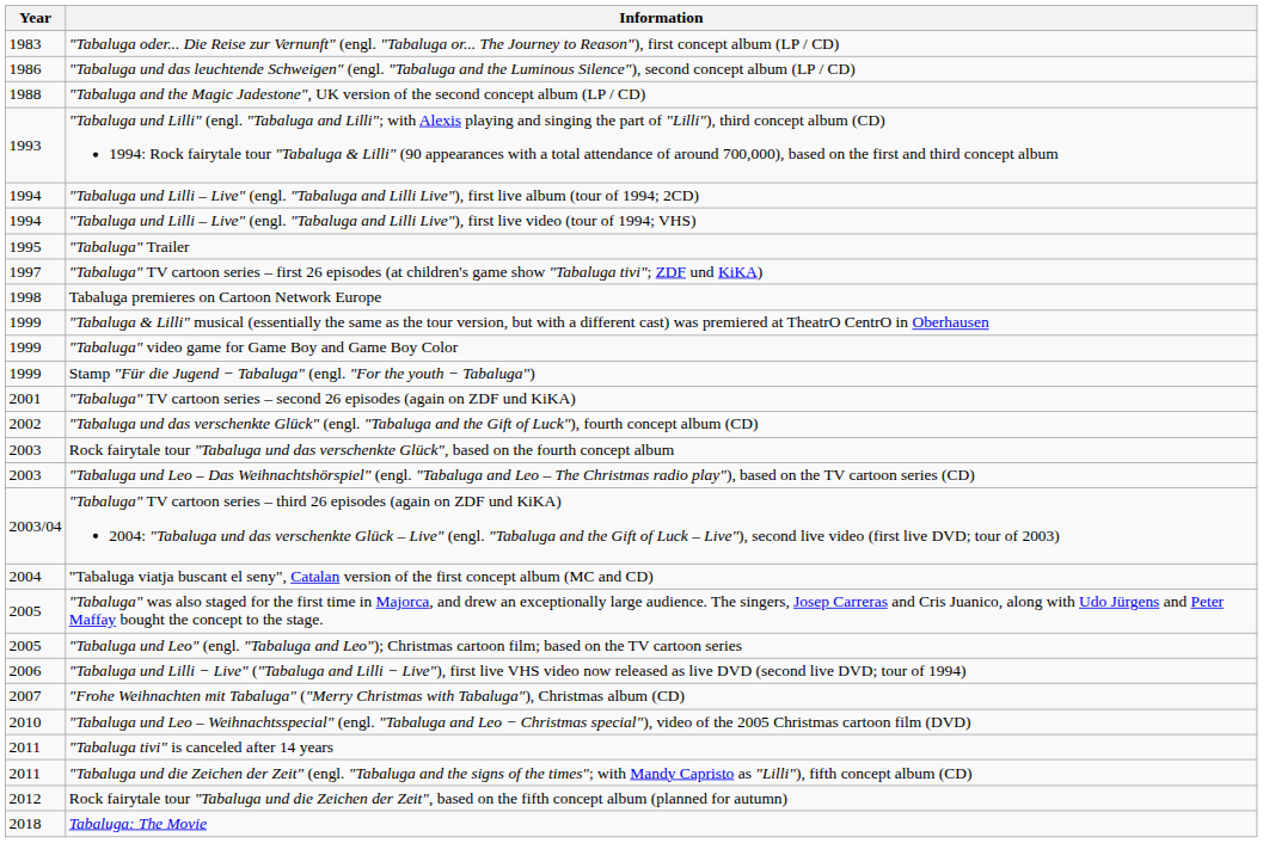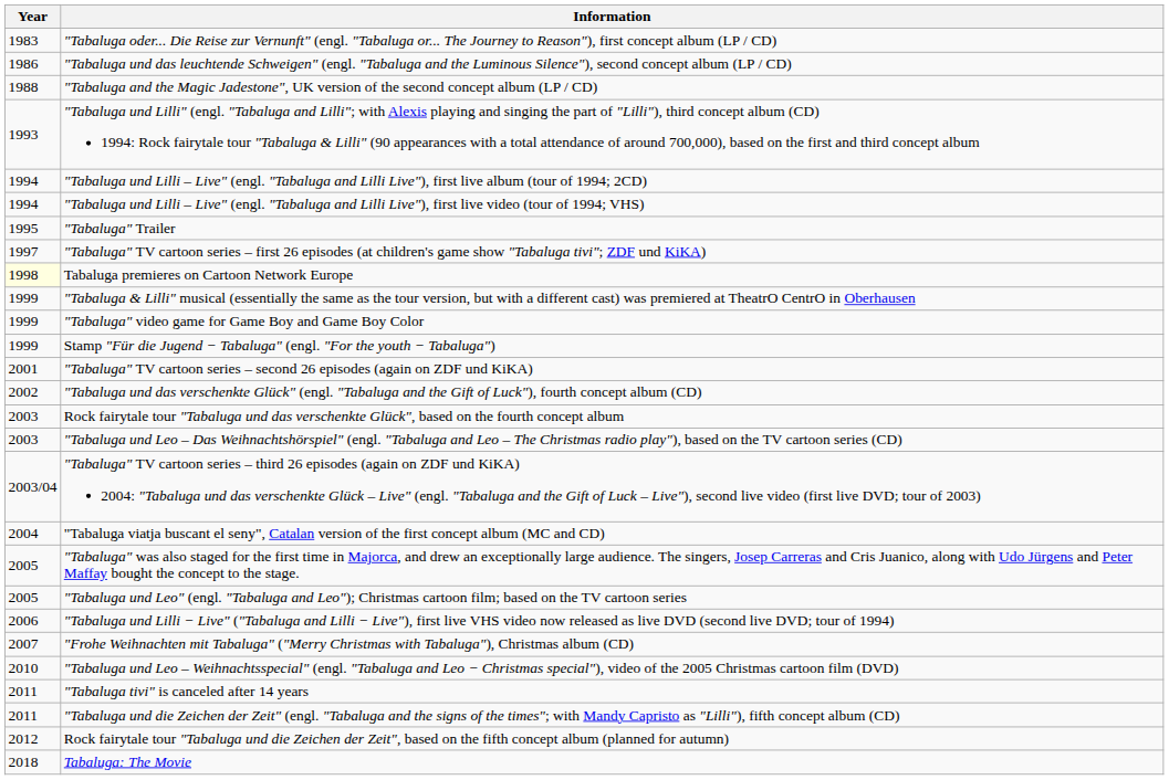Tabaluga premieres on Cartoon Network Europe | Year: no background -> lightyellow background
